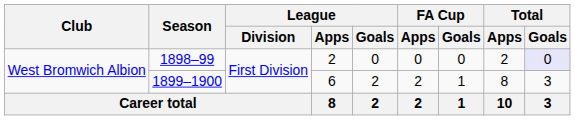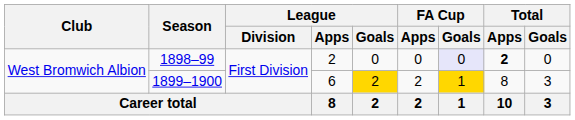1898–99 | FA Cup / Goals: no background -> lavender background
1898–99 | Total / Apps: normal -> bold
1898–99 | Total / Goals: lavender background -> no background
1899–1900 | League / Goals: no background -> gold background
1899–1900 | FA Cup / Goals: no background -> gold background
